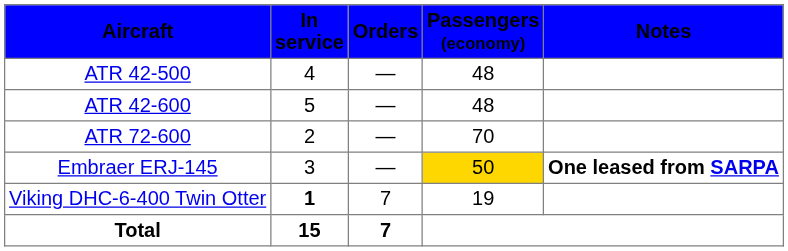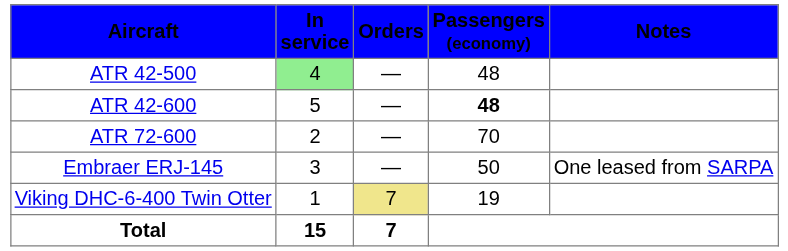ATR 42-500 | In service: no background -> lightgreen background
ATR 42-600 | Passengers (economy): normal -> bold
Embraer ERJ-145 | Passengers (economy): gold background -> no background
Embraer ERJ-145 | Notes: bold -> normal
Viking DHC-6-400 Twin Otter | In service: bold -> normal
Viking DHC-6-400 Twin Otter | Orders: no background -> khaki background
